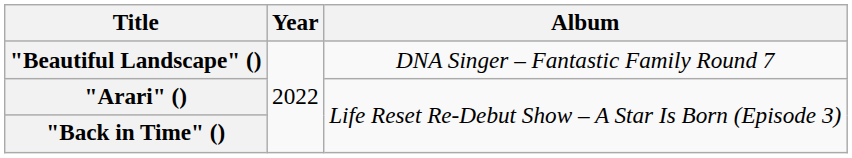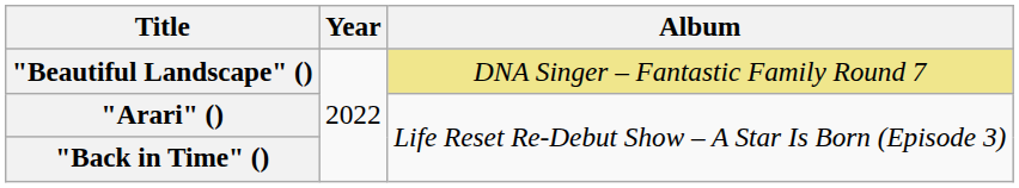"Beautiful Landscape" () | Album: no background -> khaki background
